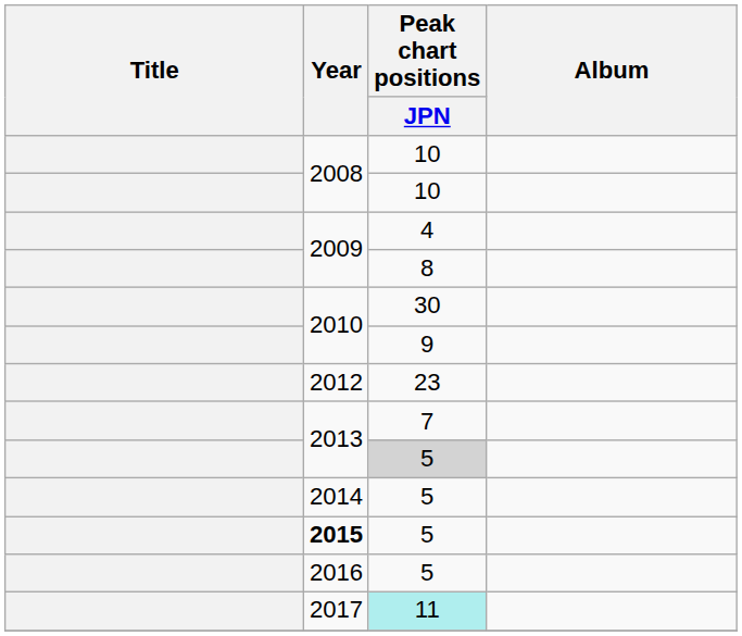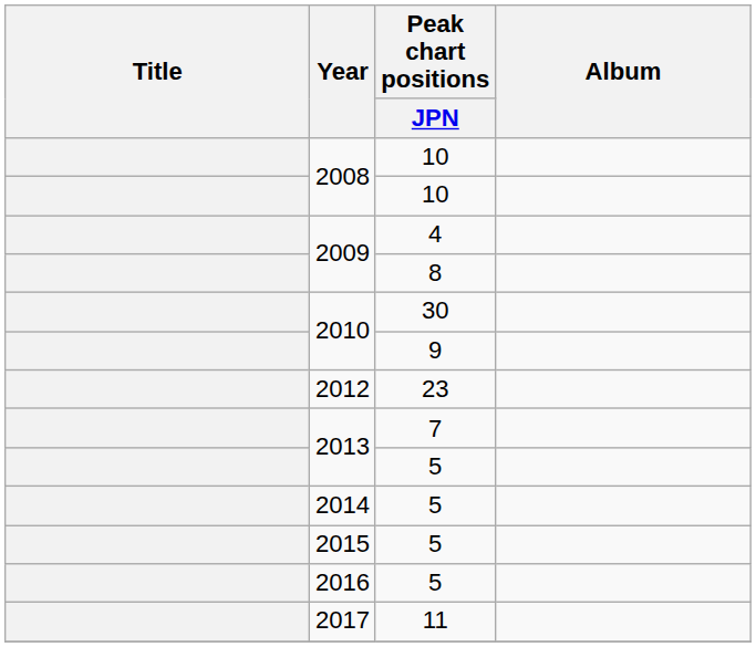2013 / 5 | Peak chart positions / JPN: lightgrey background -> no background
2015 | Year: bold -> normal
2017 | Peak chart positions / JPN: paleturquoise background -> no background
